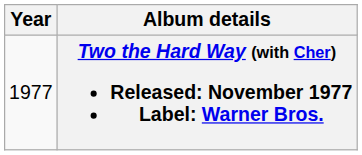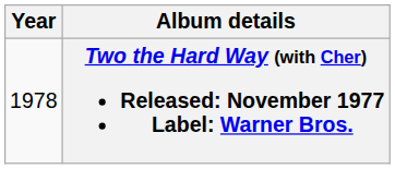row 2 | Year: 1977 -> 1978
